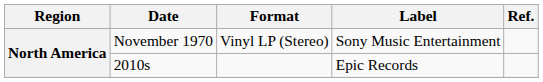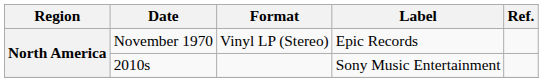November 1970 | Label: Sony Music Entertainment -> Epic Records
2010s | Label: Epic Records -> Sony Music Entertainment
